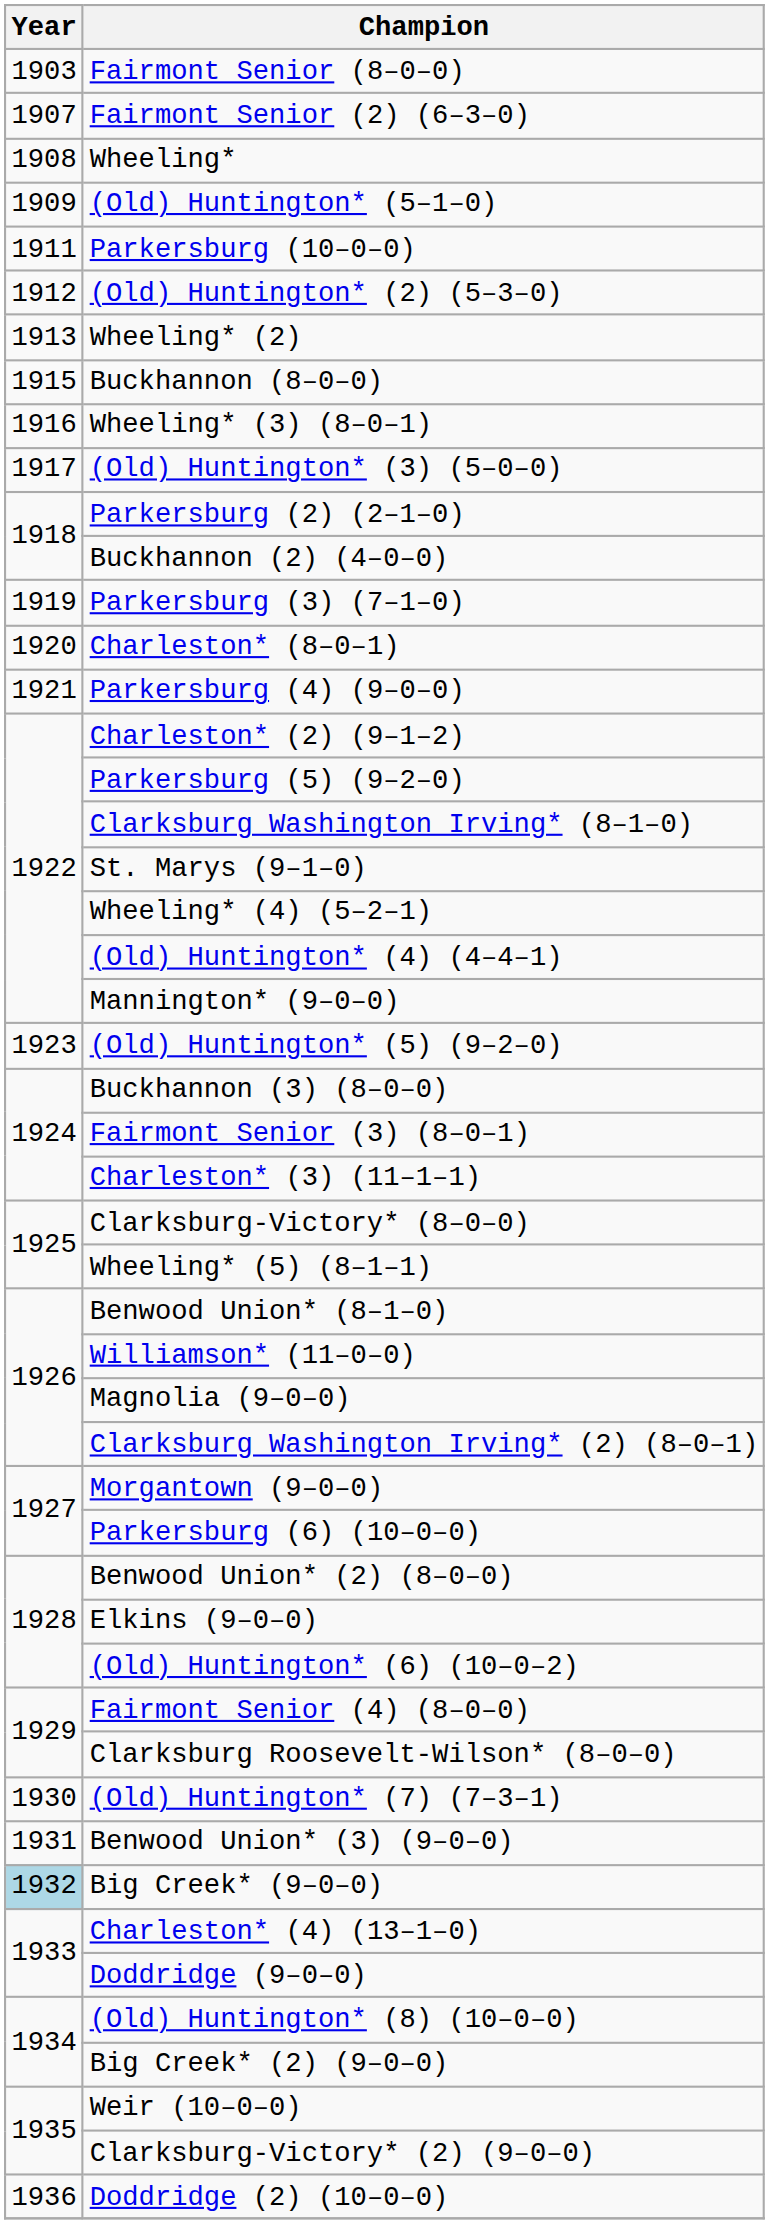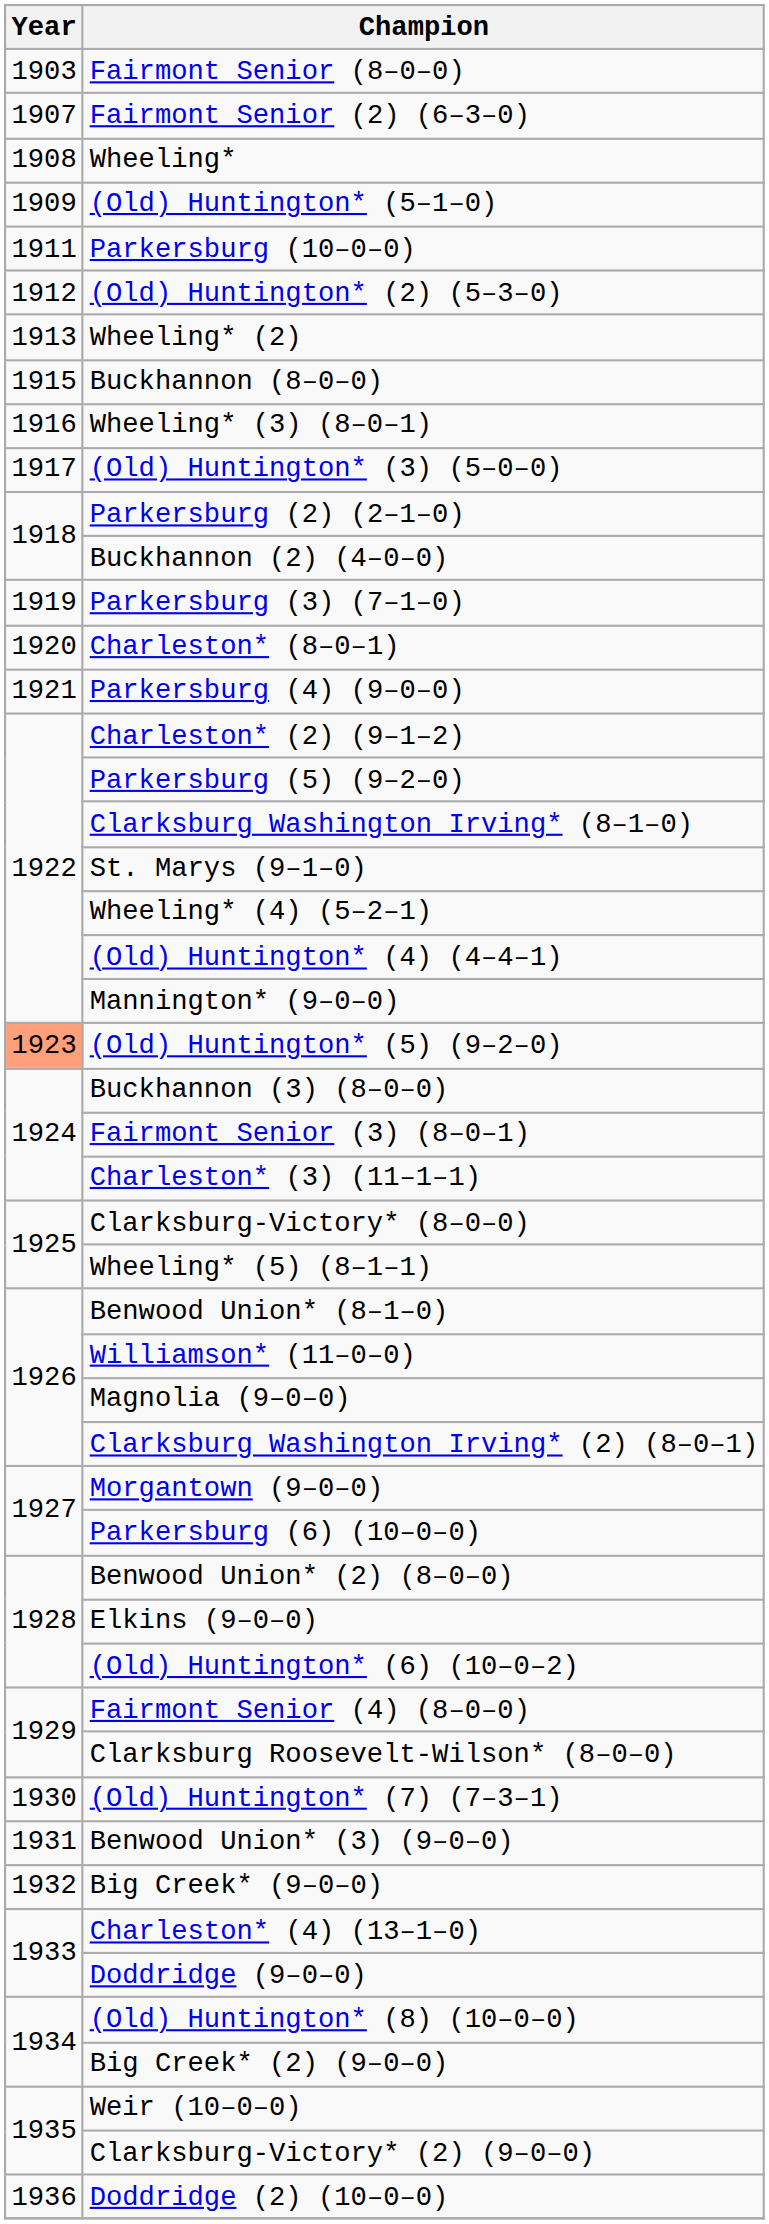(Old) Huntington* (5) (9–2–0) | Year: no background -> lightsalmon background
Big Creek* (9–0–0) | Year: lightblue background -> no background
